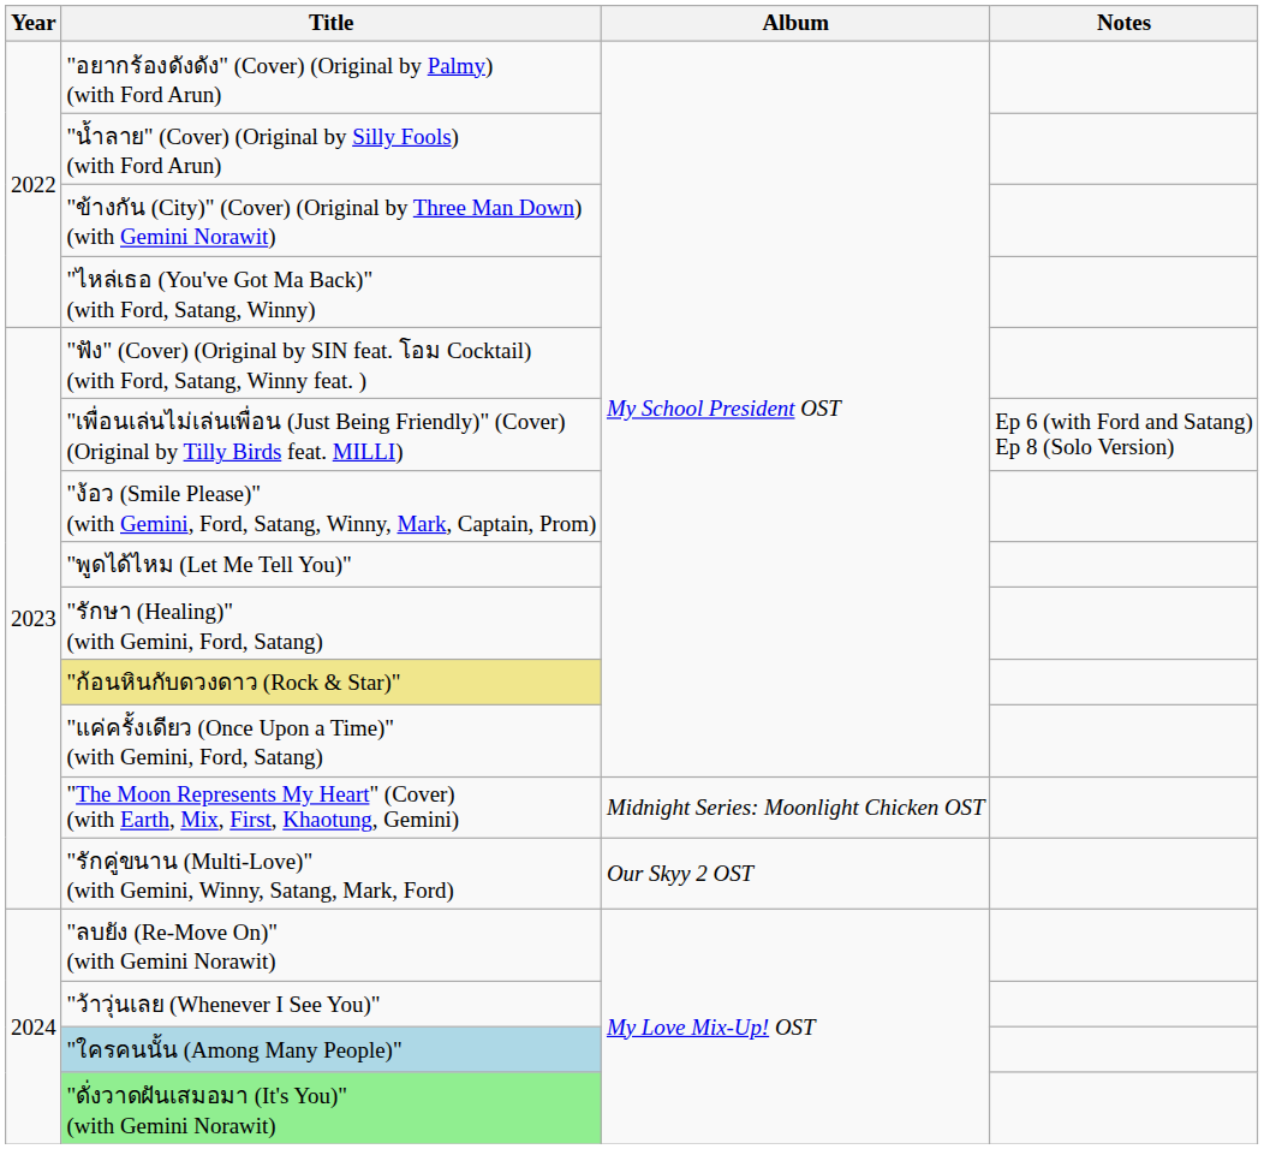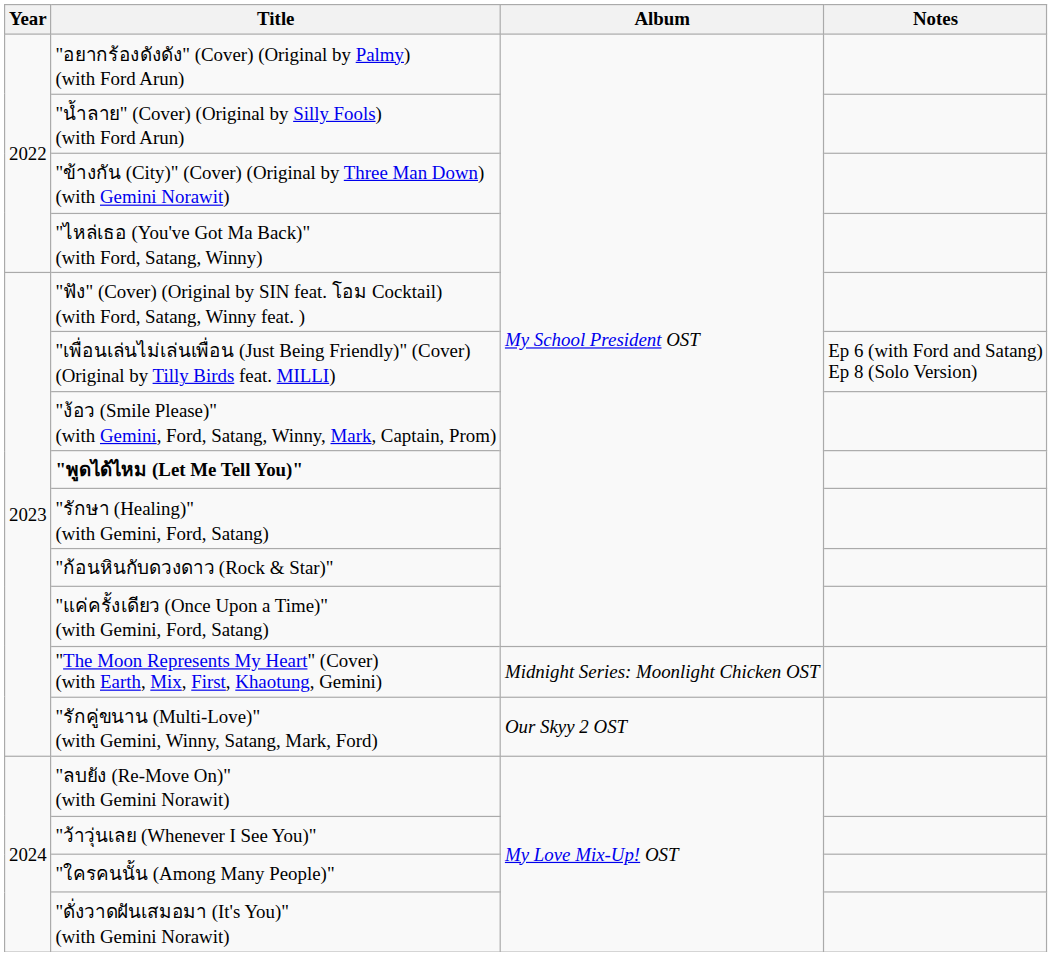"พูดได้ไหม (Let Me Tell You)" | Title: normal -> bold
"ก้อนหินกับดวงดาว (Rock & Star)" | Title: khaki background -> no background
"ใครคนนั้น (Among Many People)" | Title: lightblue background -> no background
"ดั่งวาดฝันเสมอมา (It's You)" (with Gemini Norawit) | Title: lightgreen background -> no background
